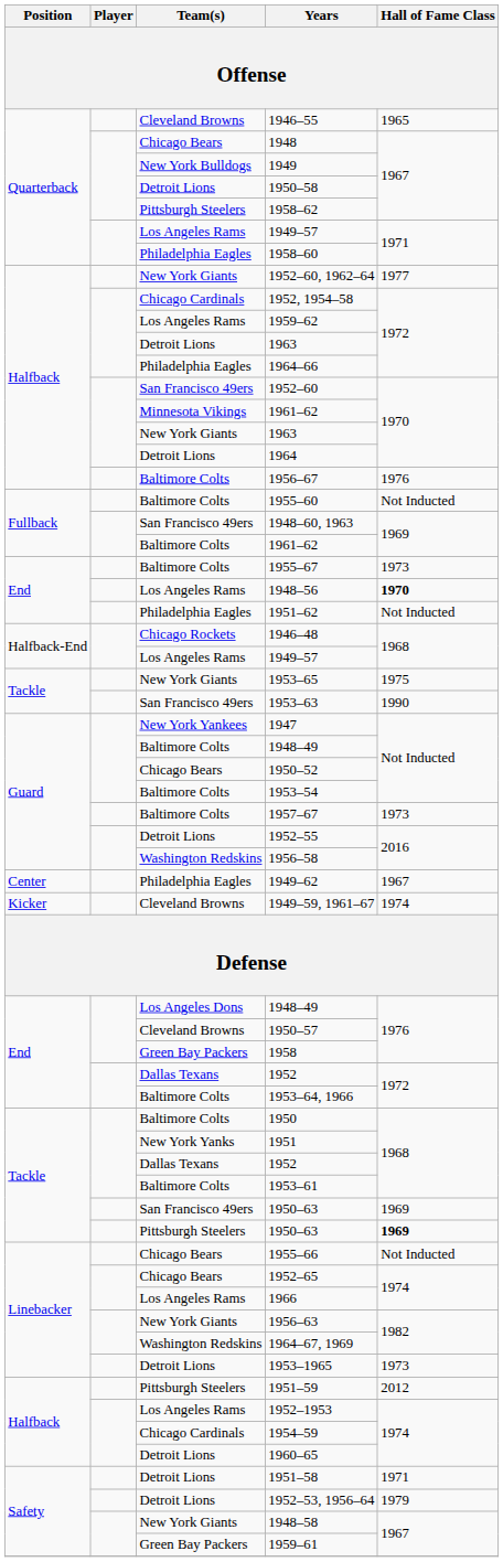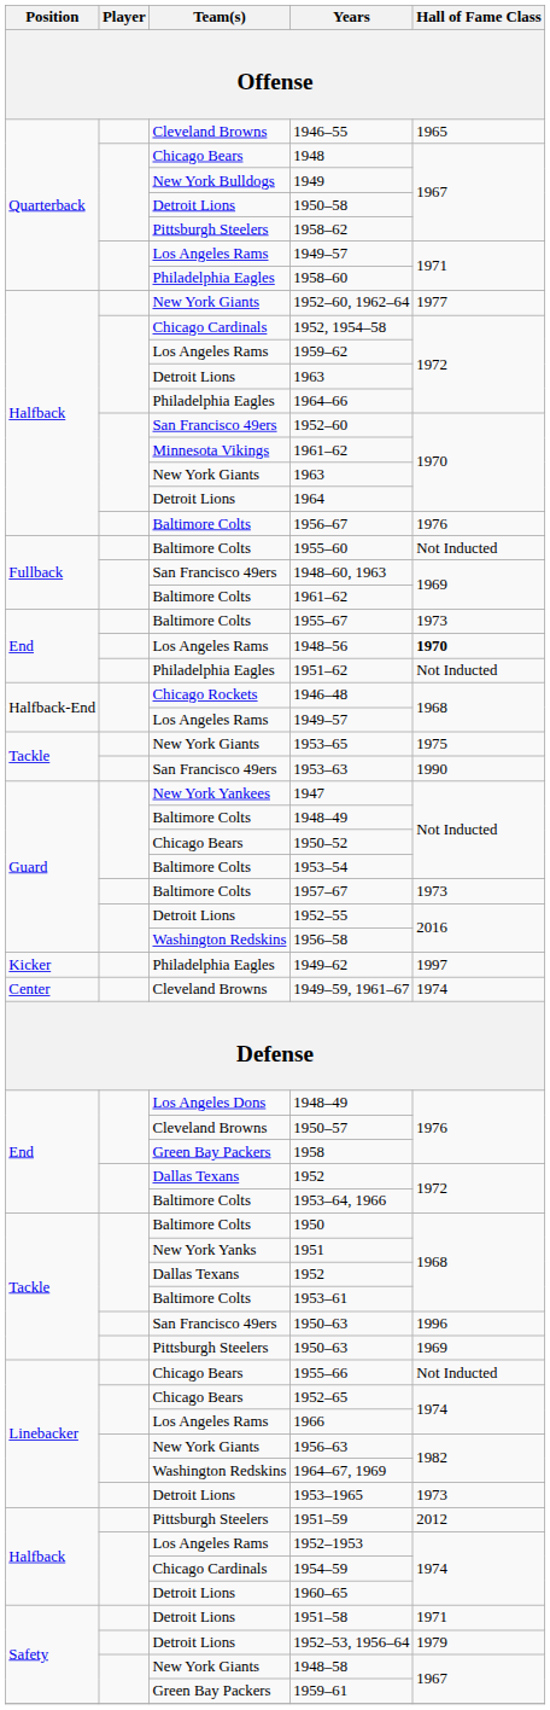1949–62 | Position: Center -> Kicker
1949–62 | Hall of Fame Class: 1967 -> 1997
1949–59, 1961–67 | Position: Kicker -> Center
San Francisco 49ers / 1950–63 | Hall of Fame Class: 1969 -> 1996
Pittsburgh Steelers / 1950–63 | Hall of Fame Class: bold -> normal
